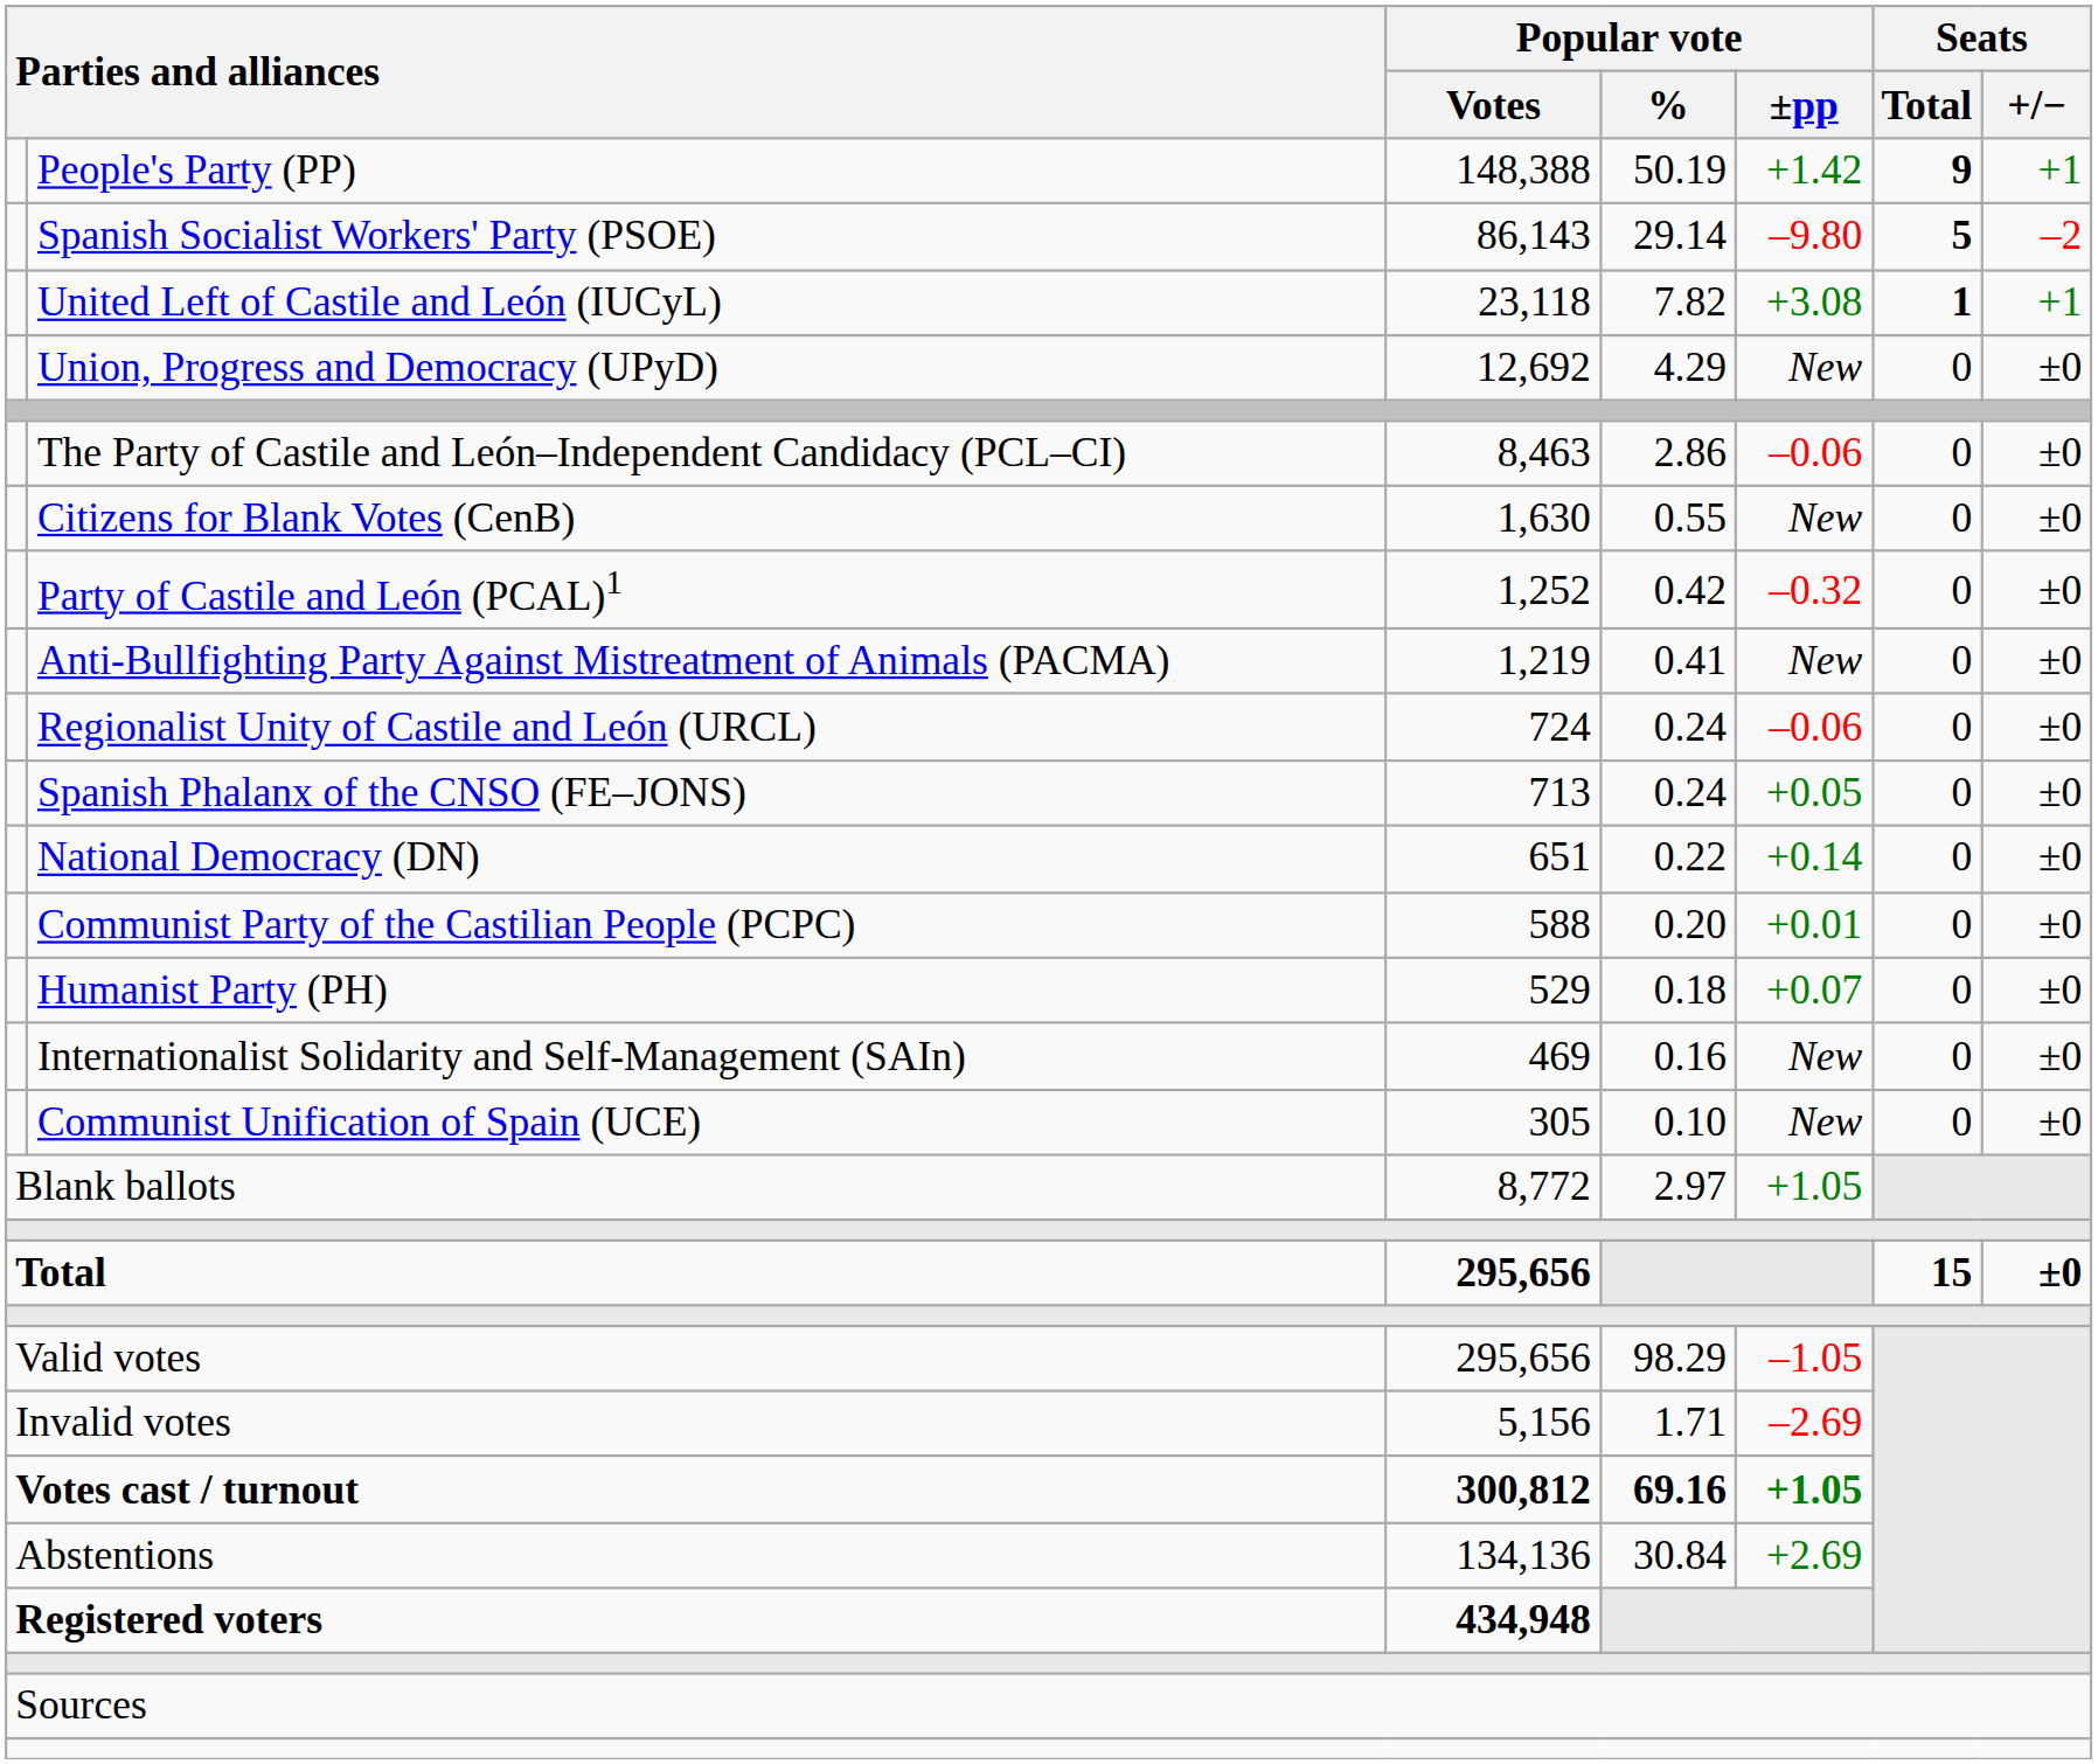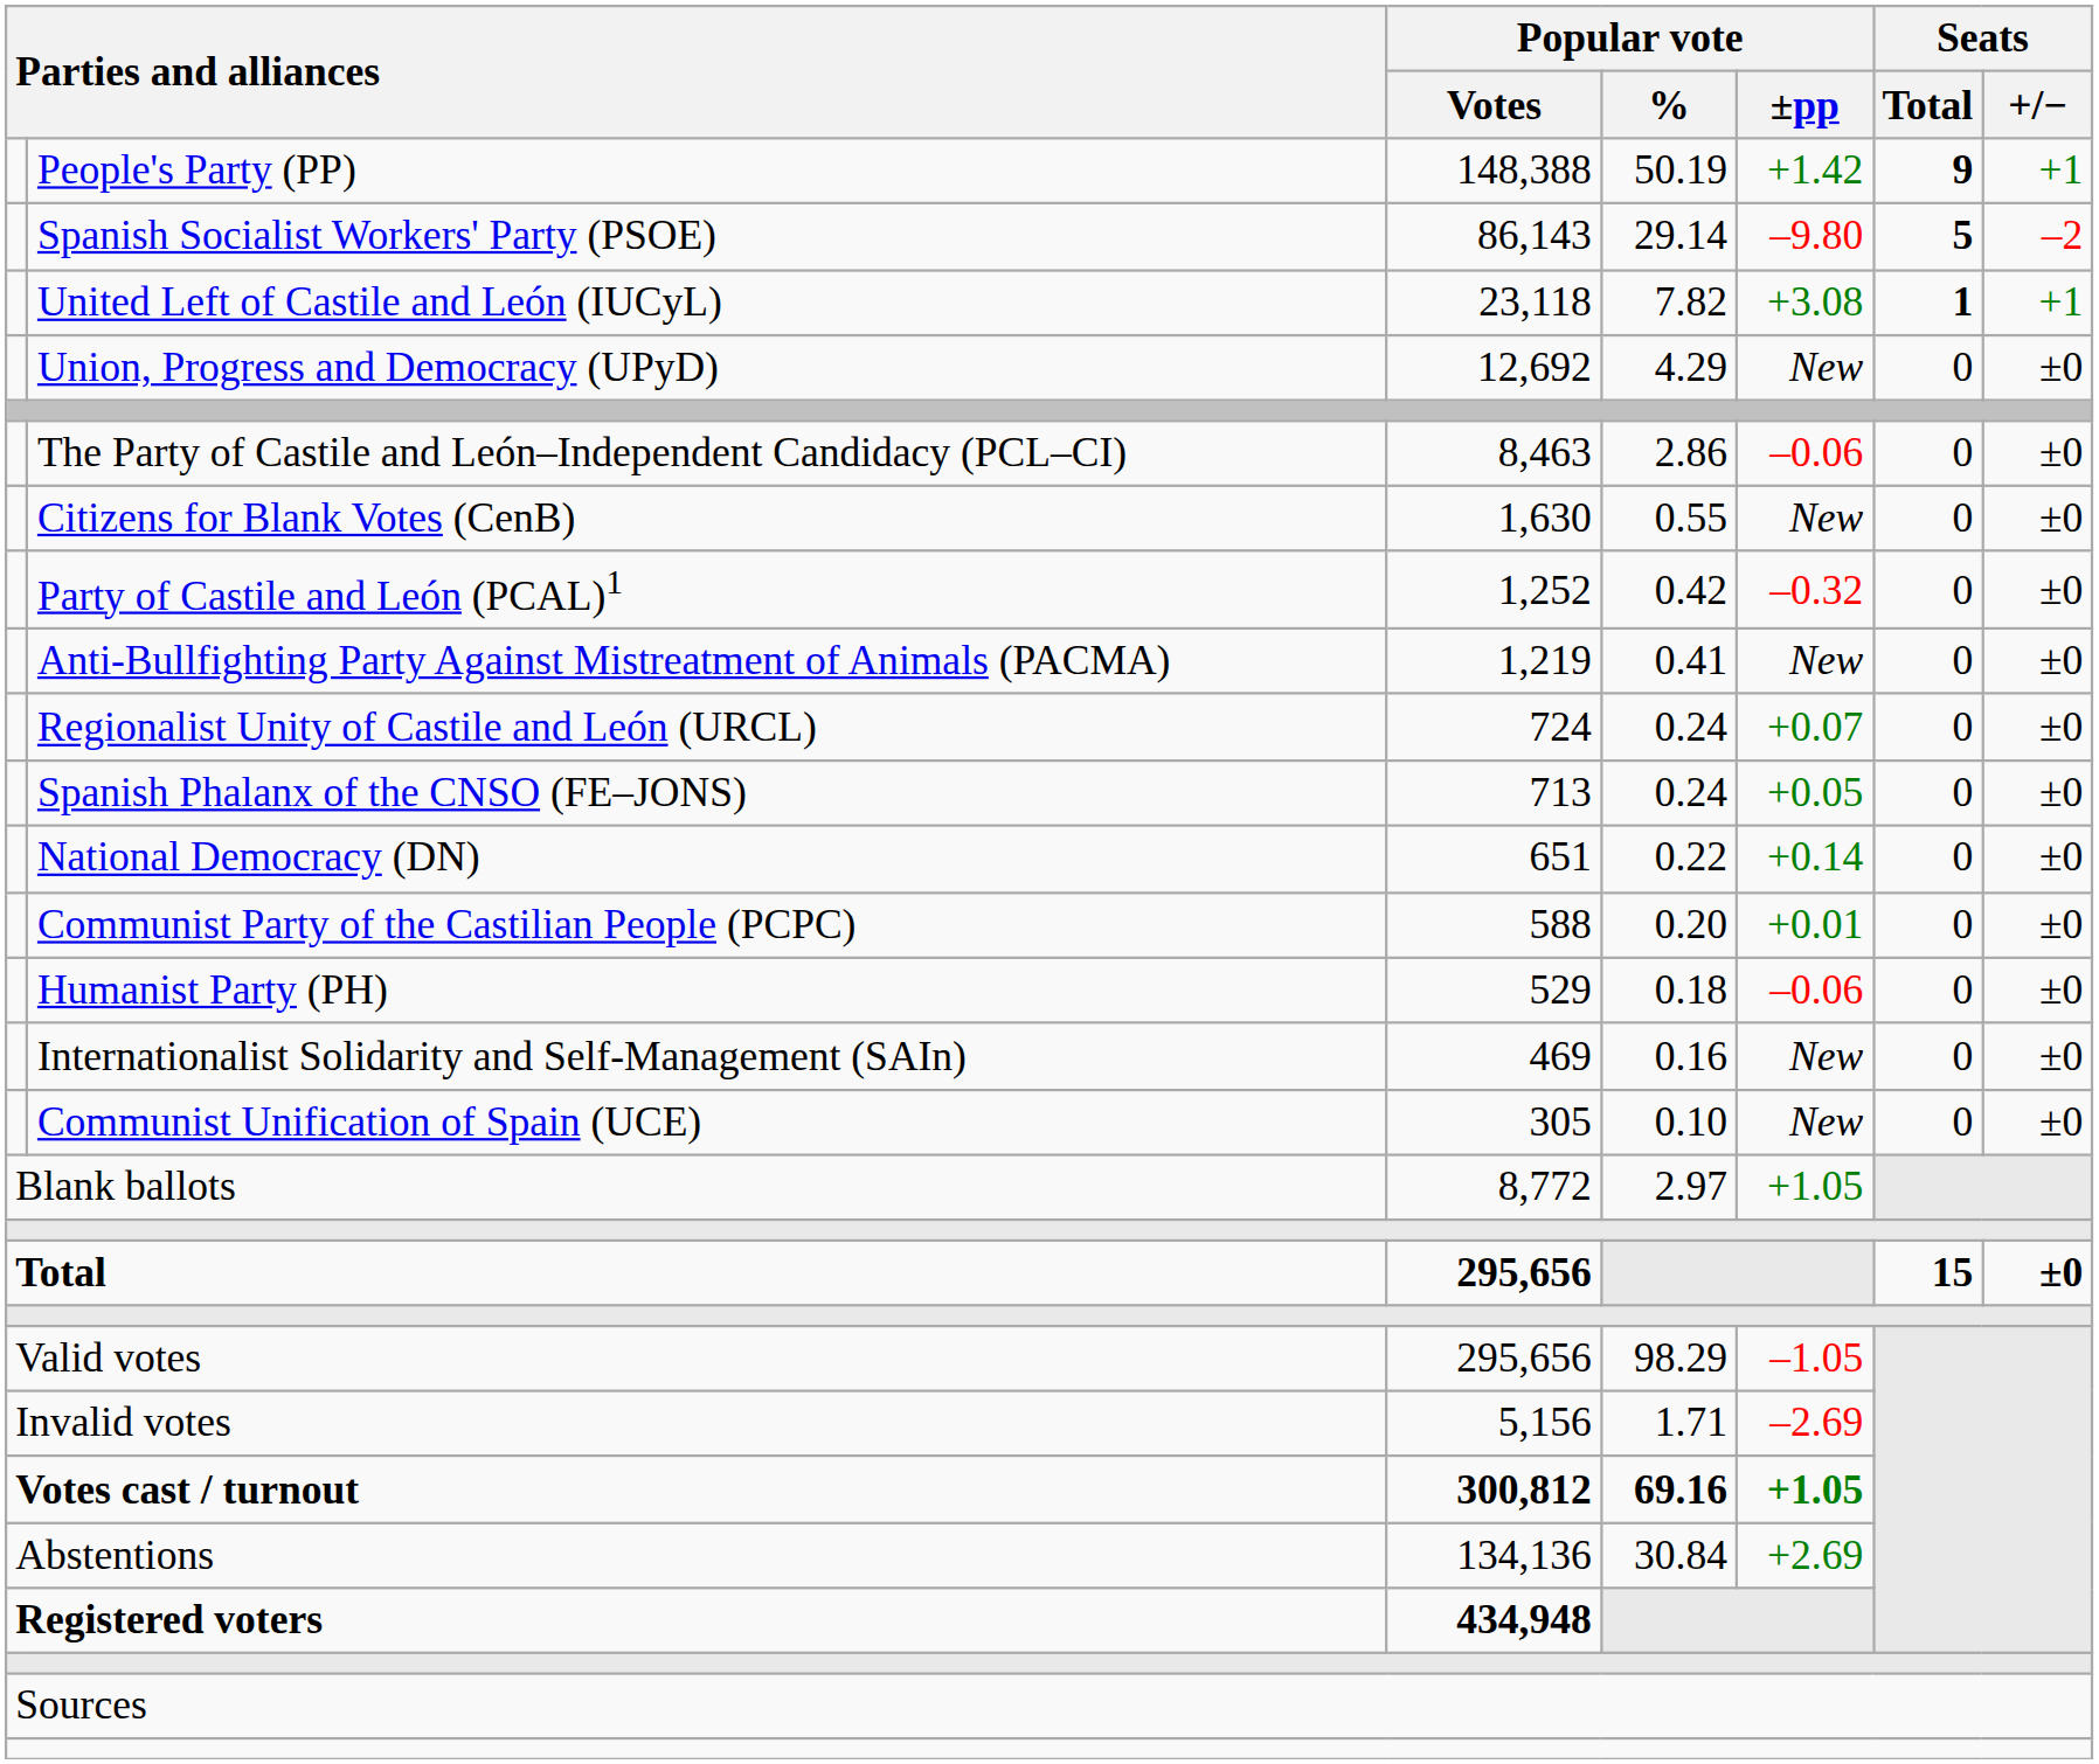Regionalist Unity of Castile and León (URCL) | Popular vote / ±pp: –0.06 -> +0.07
Humanist Party (PH) | Popular vote / ±pp: +0.07 -> –0.06
